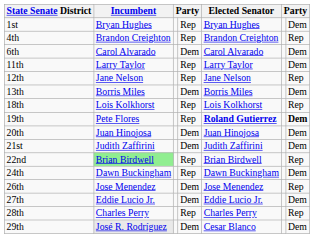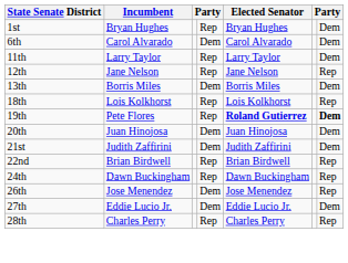- row: 4th | Brandon Creighton | Rep | Brandon Creighton | Rep
22nd | Incumbent: lightgreen background -> no background
24th | column 7: Dem -> Rep
- row: 29th | José R. Rodríguez | Dem | Cesar Blanco | Dem
